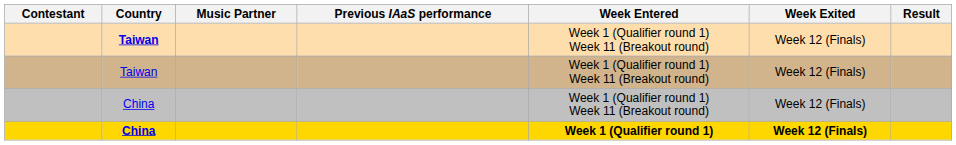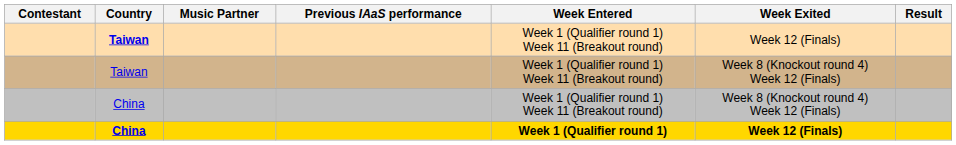row 3 | Week Exited: Week 12 (Finals) -> Week 8 (Knockout round 4) Week 12 (Finals)
row 4 | Week Exited: Week 12 (Finals) -> Week 8 (Knockout round 4) Week 12 (Finals)
